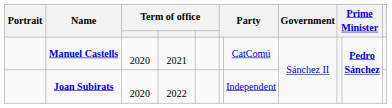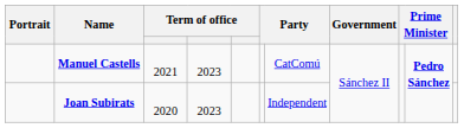Manuel Castells | column 3: 2020 -> 2021
Manuel Castells | column 4: 2021 -> 2023
Joan Subirats | column 4: 2022 -> 2023
